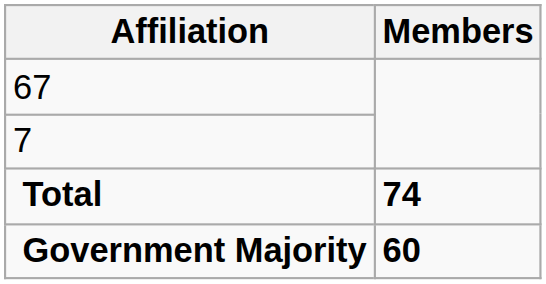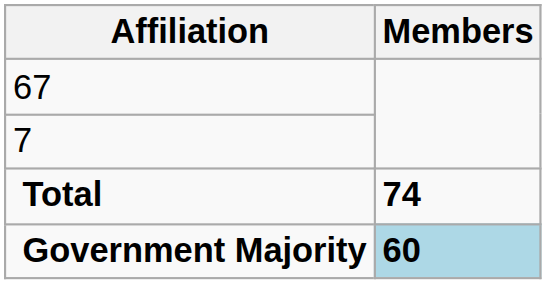Government Majority | Members: no background -> lightblue background
